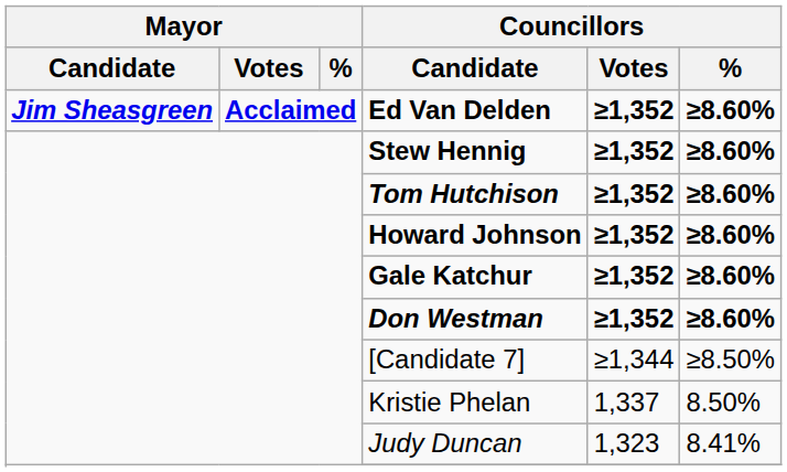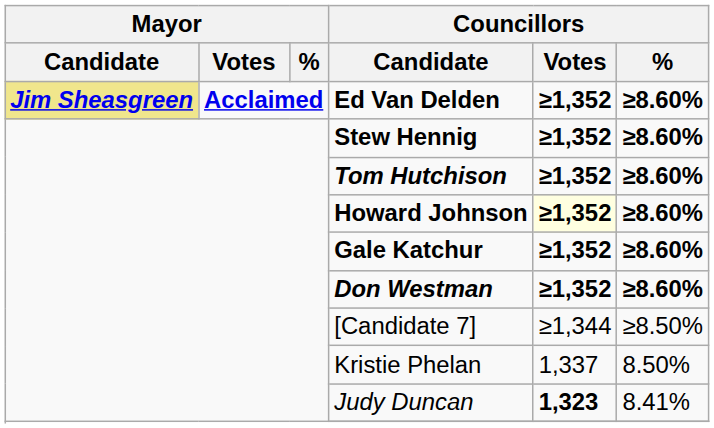Ed Van Delden | Mayor / Candidate: no background -> khaki background
Howard Johnson | Councillors / Votes: no background -> lightyellow background
Judy Duncan | Councillors / Votes: normal -> bold
